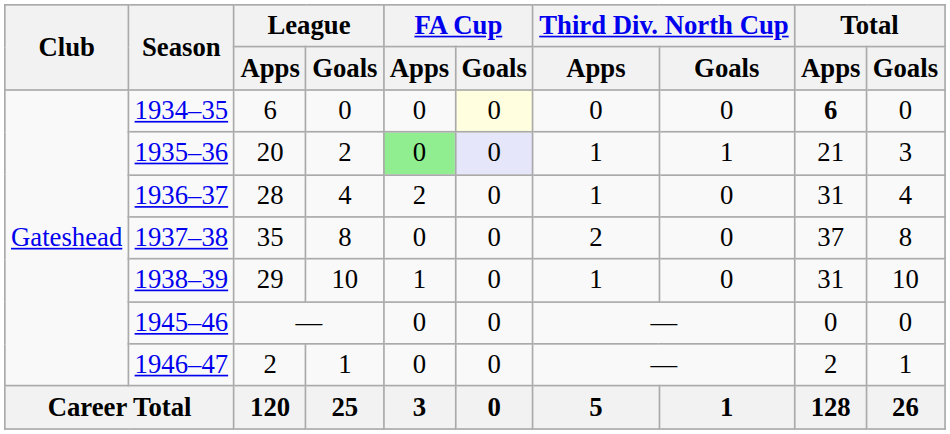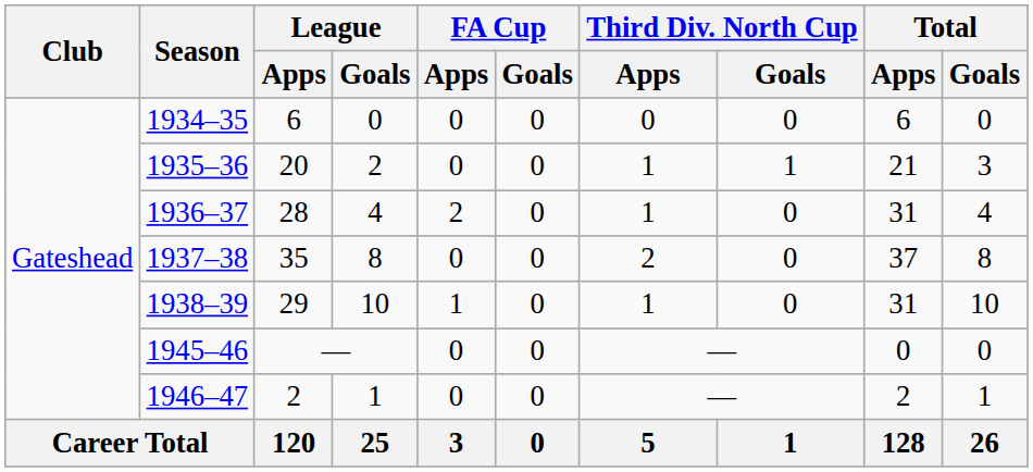1934–35 | FA Cup / Goals: lightyellow background -> no background
1934–35 | Total / Apps: bold -> normal
1935–36 | FA Cup / Apps: lightgreen background -> no background
1935–36 | FA Cup / Goals: lavender background -> no background
